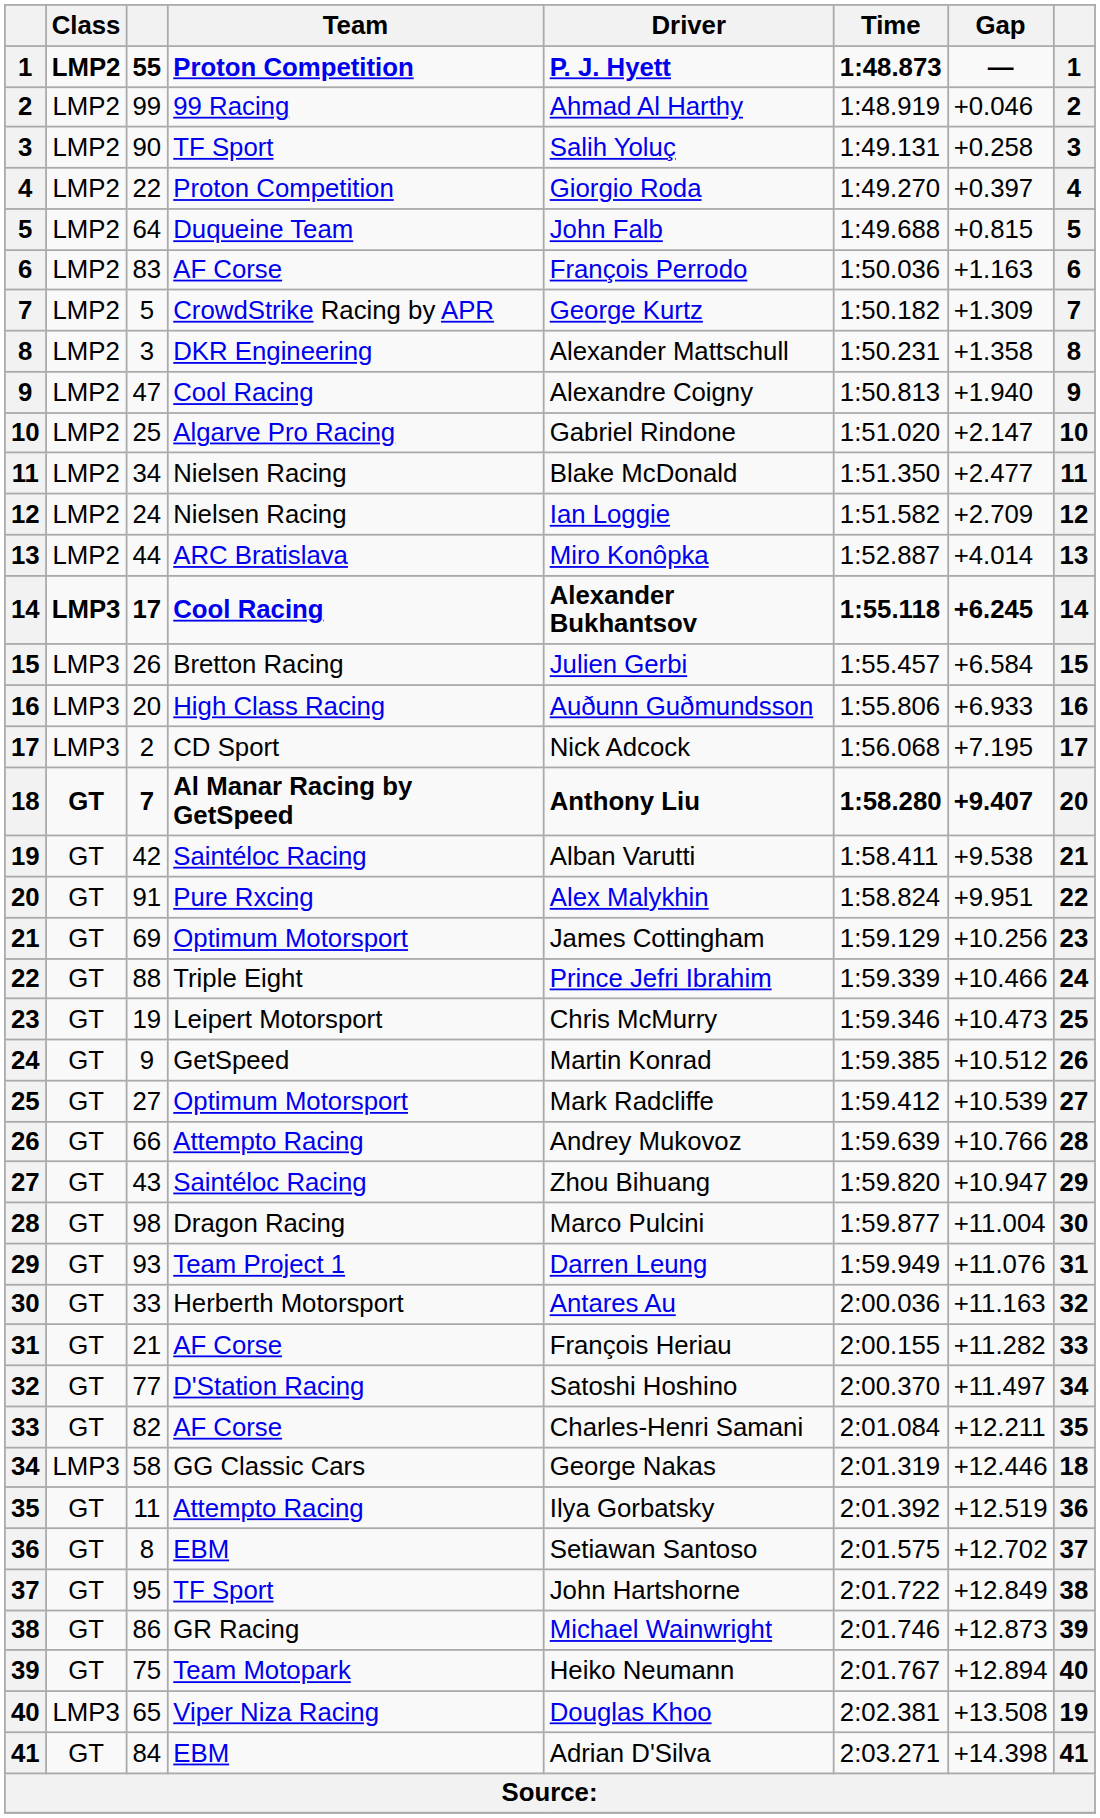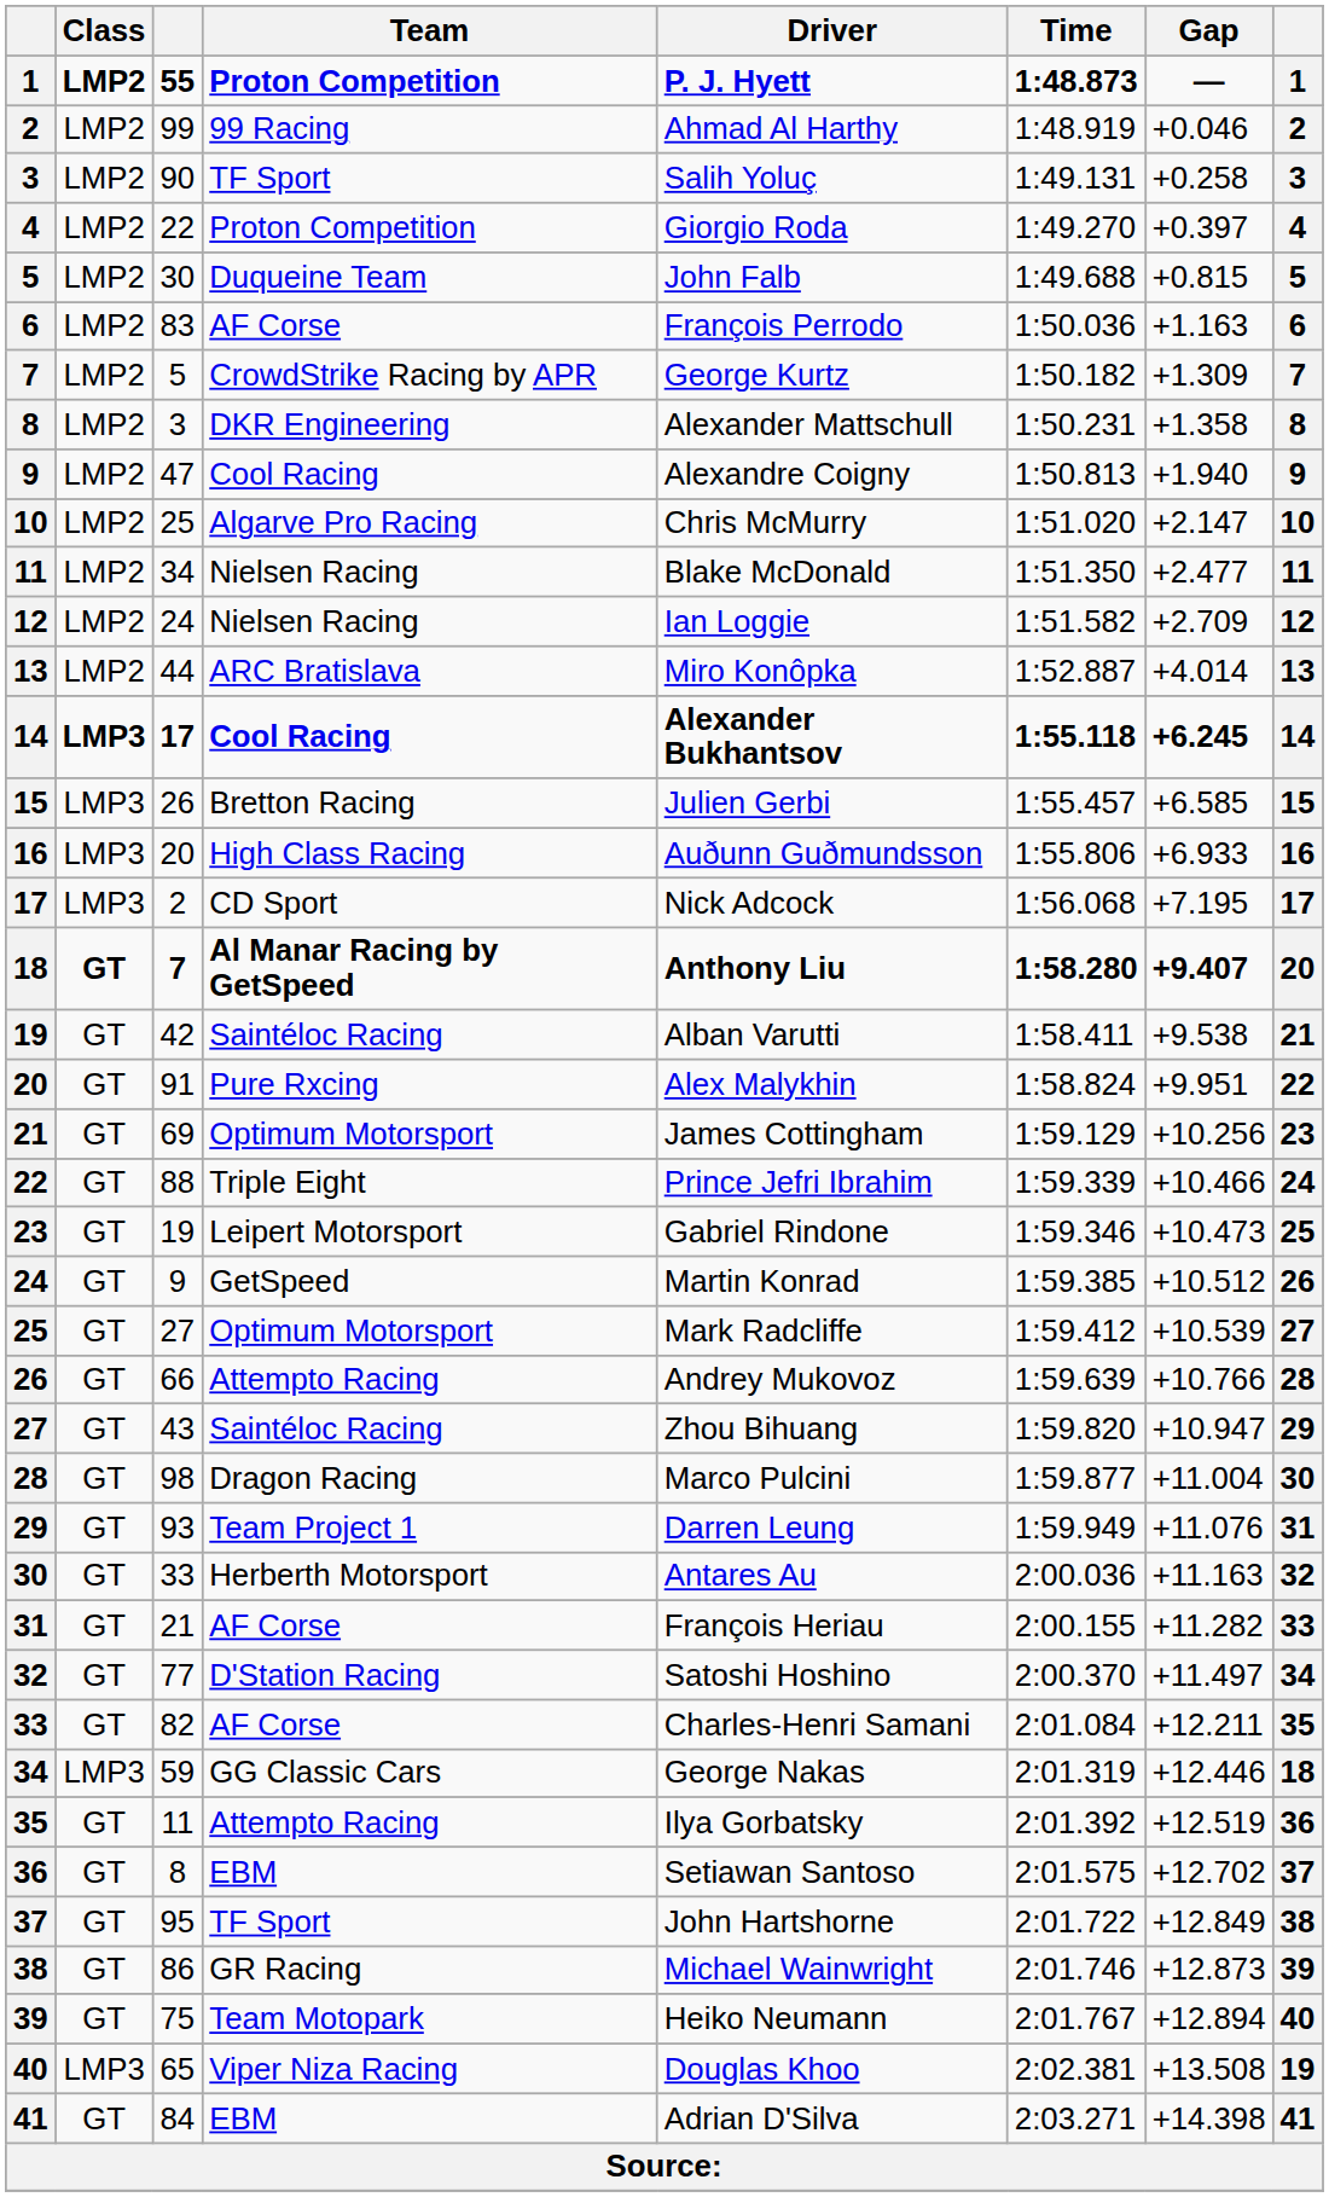row 6 | column 3: 64 -> 30
row 11 | Driver: Gabriel Rindone -> Chris McMurry
row 16 | Gap: +6.584 -> +6.585
row 24 | Driver: Chris McMurry -> Gabriel Rindone
row 35 | column 3: 58 -> 59
